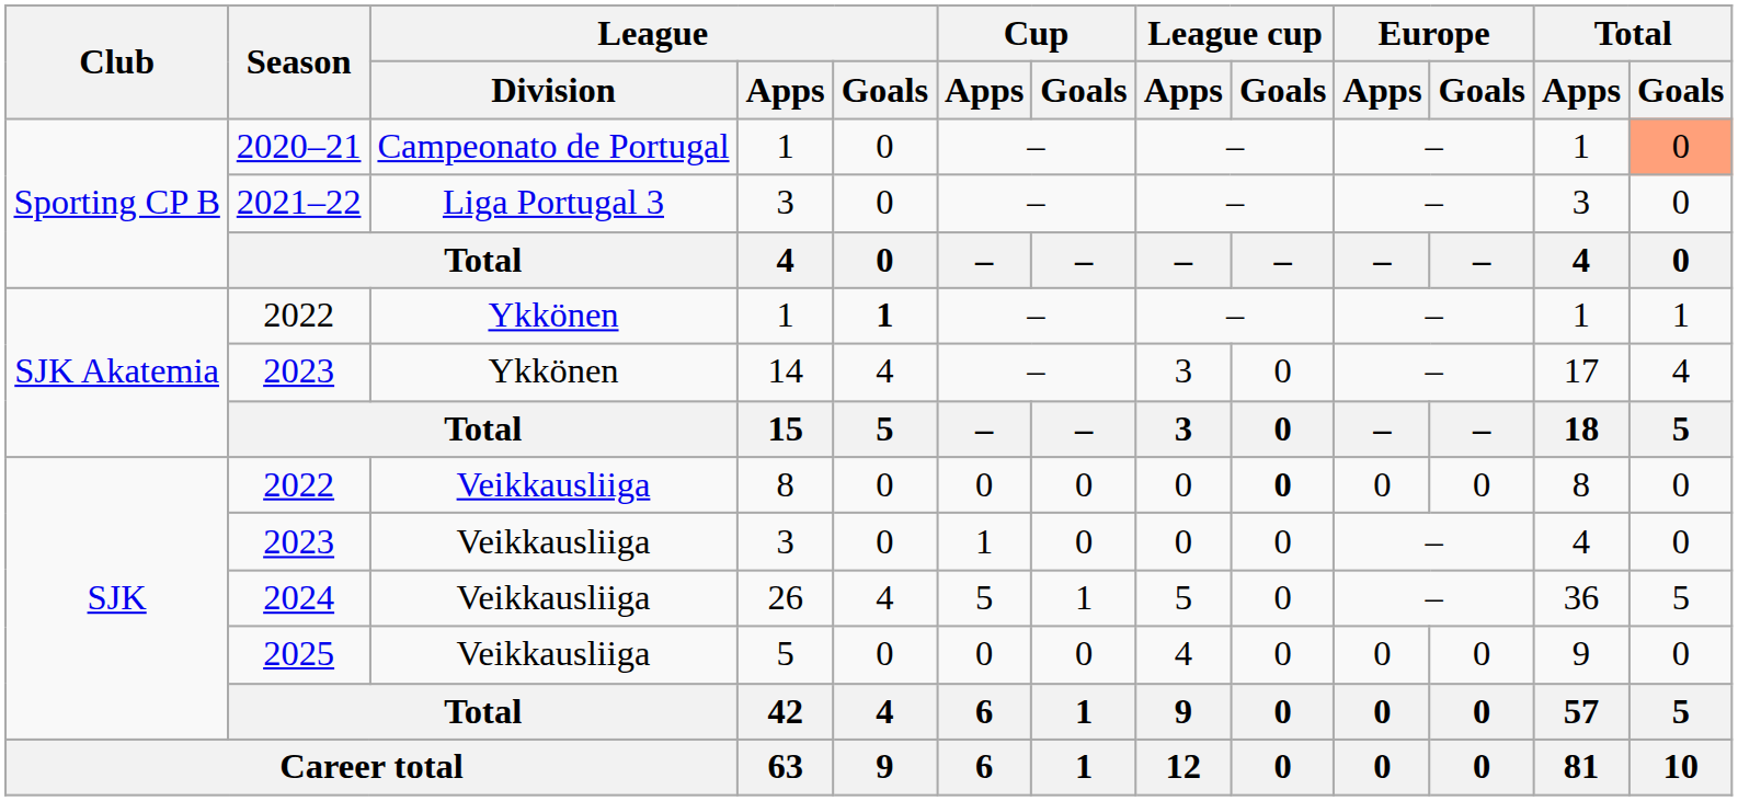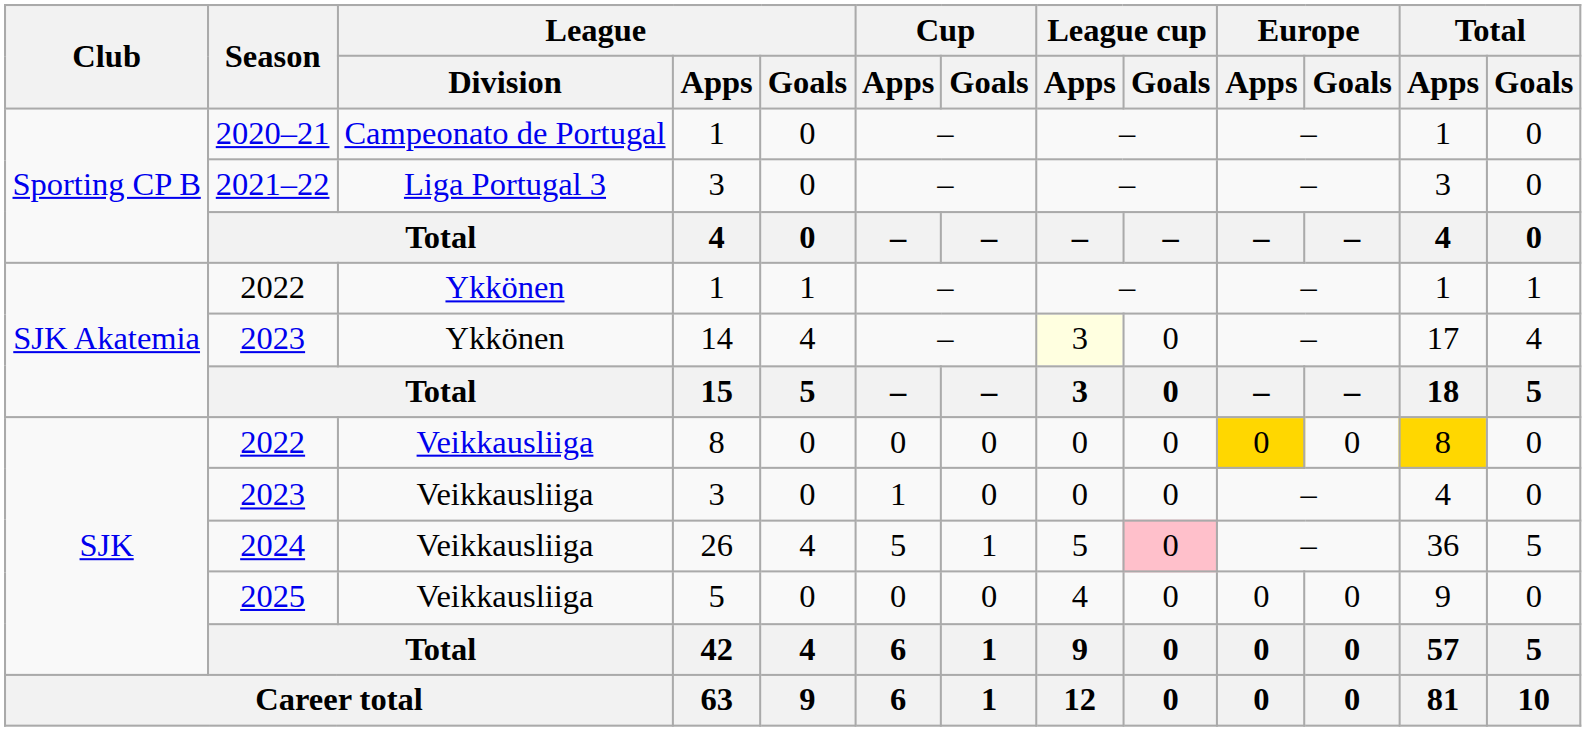2020–21 | Total / Goals: lightsalmon background -> no background
2022 / 1 | League / Goals: bold -> normal
2023 / 14 | League cup / Apps: no background -> lightyellow background
2022 / 8 | League cup / Goals: bold -> normal
2022 / 8 | Europe / Apps: no background -> gold background
2022 / 8 | Total / Apps: no background -> gold background
2024 | League cup / Goals: no background -> pink background
